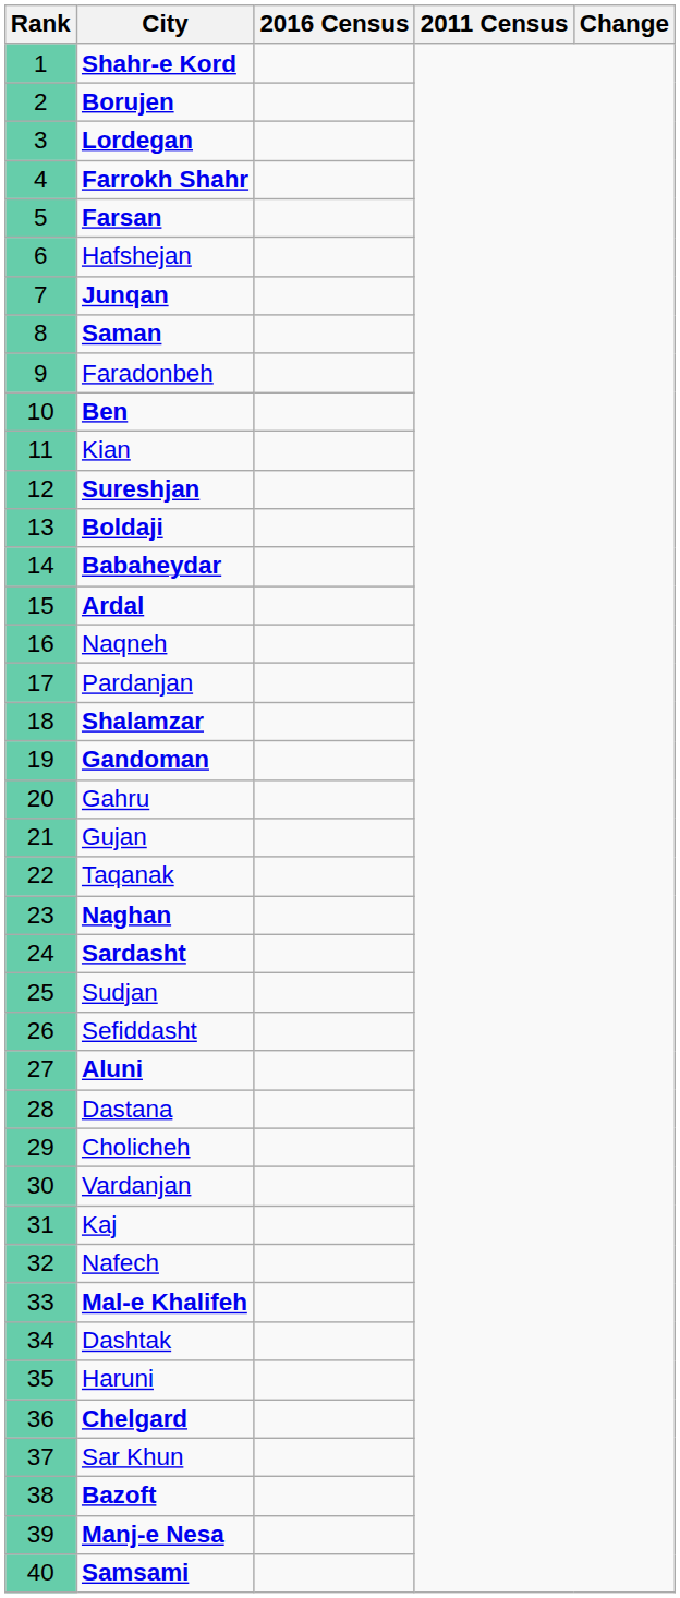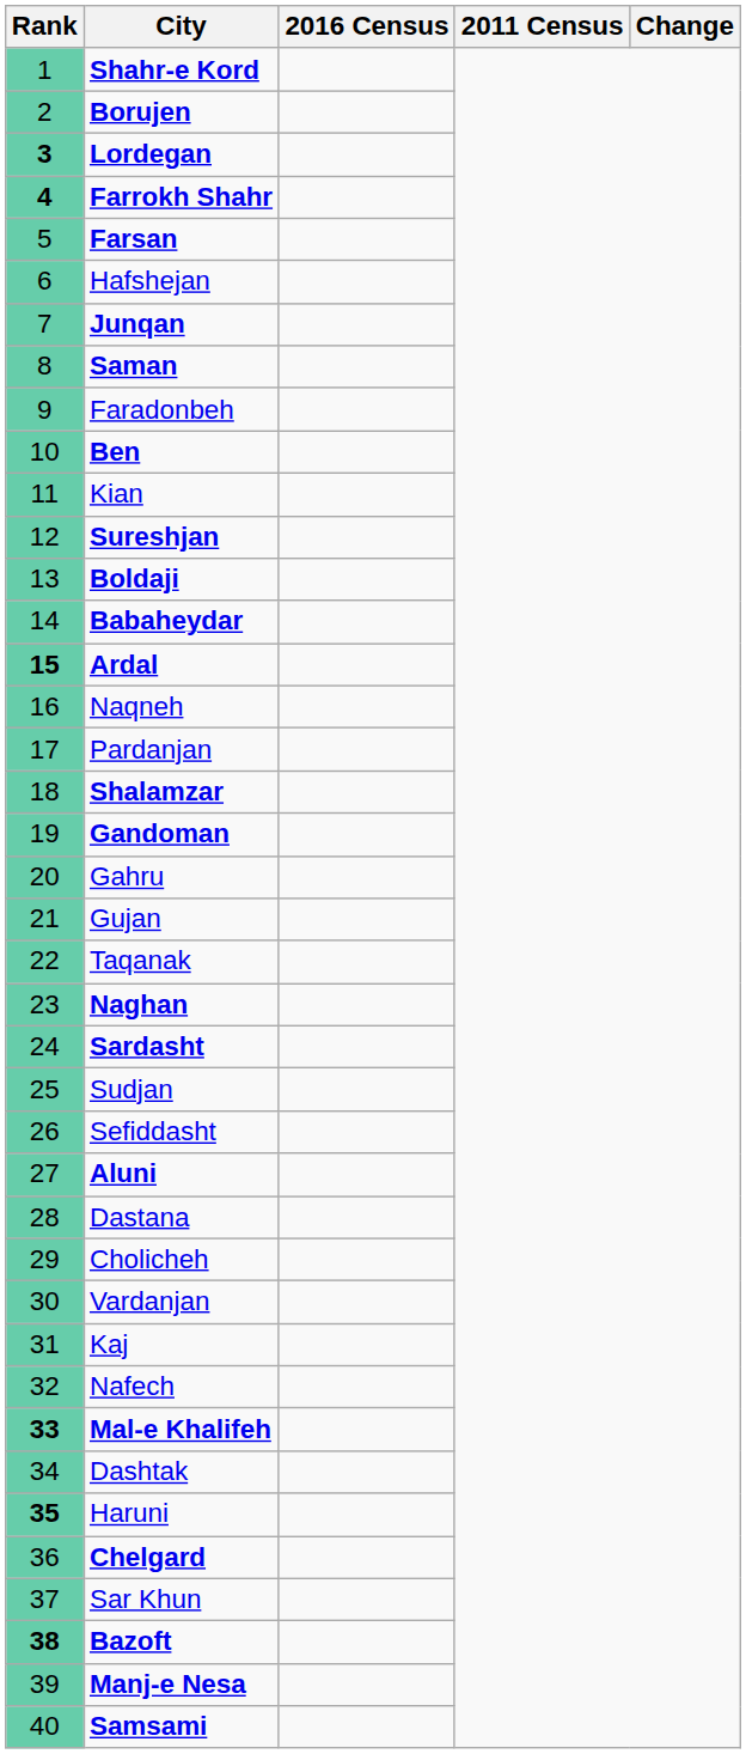Lordegan | Rank: normal -> bold
Farrokh Shahr | Rank: normal -> bold
Ardal | Rank: normal -> bold
Mal-e Khalifeh | Rank: normal -> bold
Haruni | Rank: normal -> bold
Bazoft | Rank: normal -> bold
